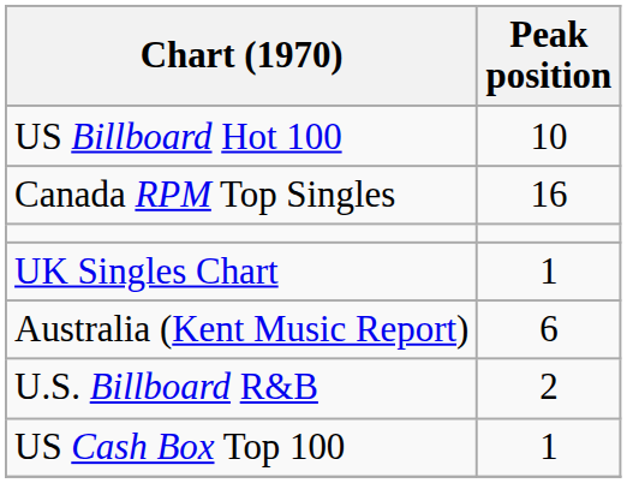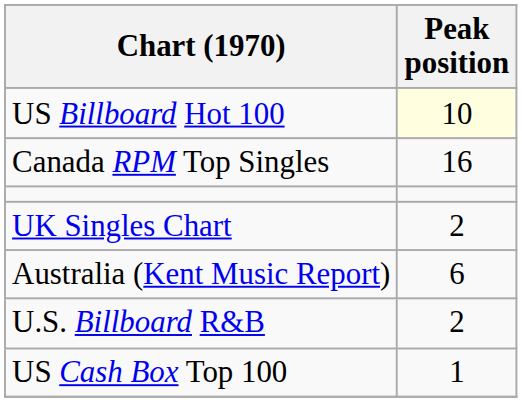row 2 | Peak position: no background -> lightyellow background
row 5 | Peak position: 1 -> 2
